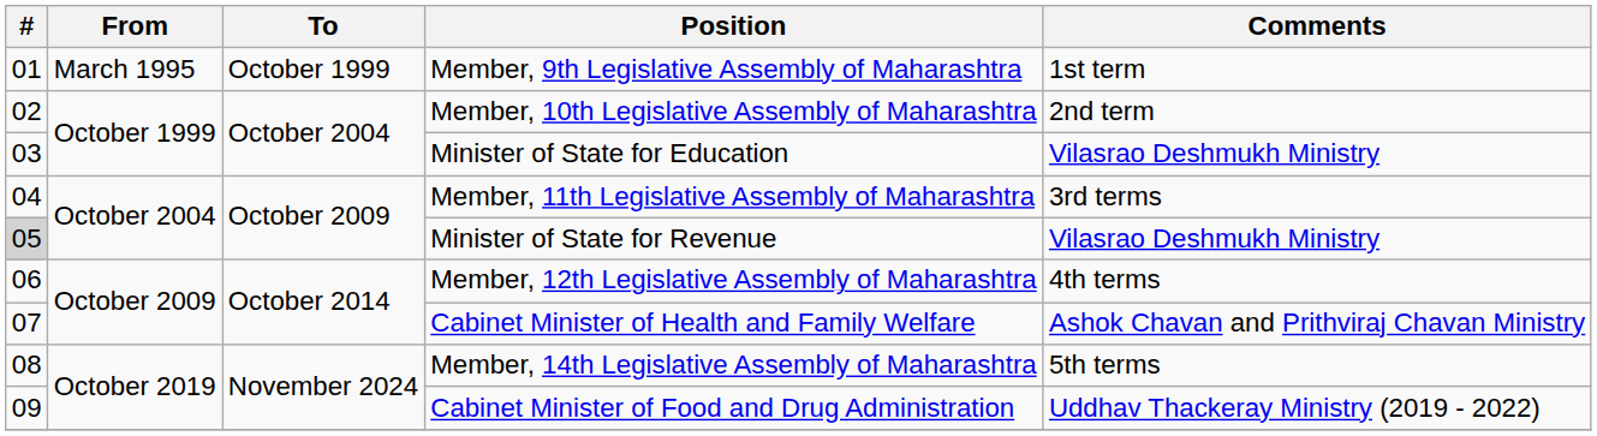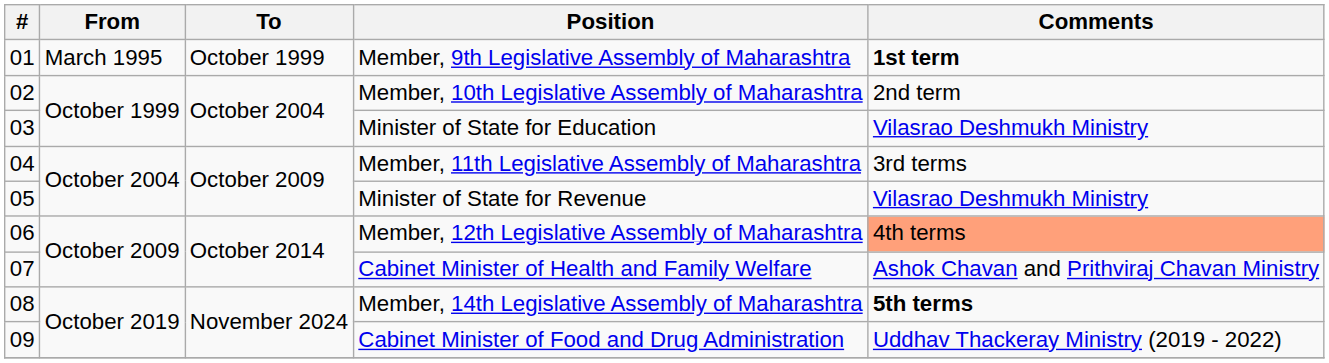Member, 9th Legislative Assembly of Maharashtra | Comments: normal -> bold
Minister of State for Revenue | #: lightgrey background -> no background
Member, 12th Legislative Assembly of Maharashtra | Comments: no background -> lightsalmon background
Member, 14th Legislative Assembly of Maharashtra | Comments: normal -> bold
